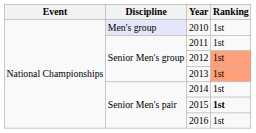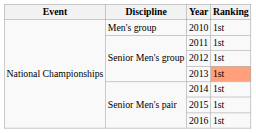2010 | Discipline: lavender background -> no background
2012 | Ranking: lightsalmon background -> no background
2015 | Ranking: bold -> normal
